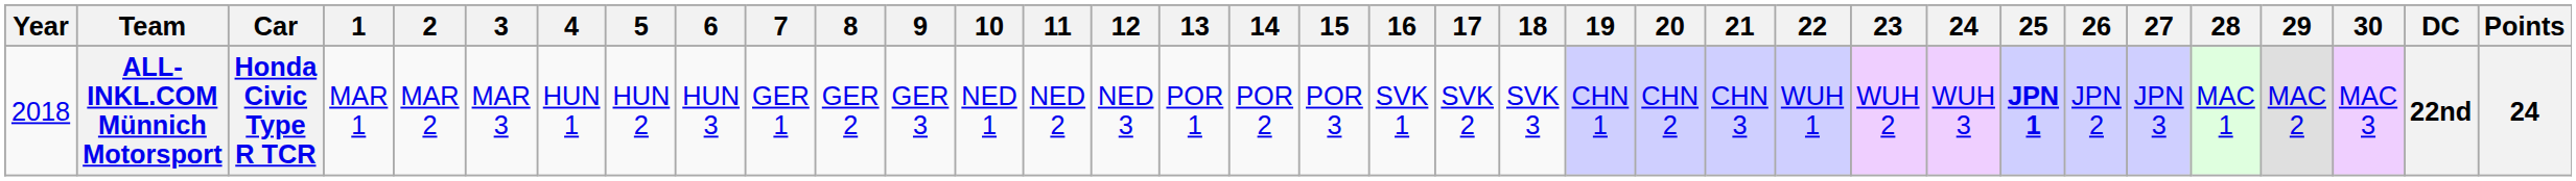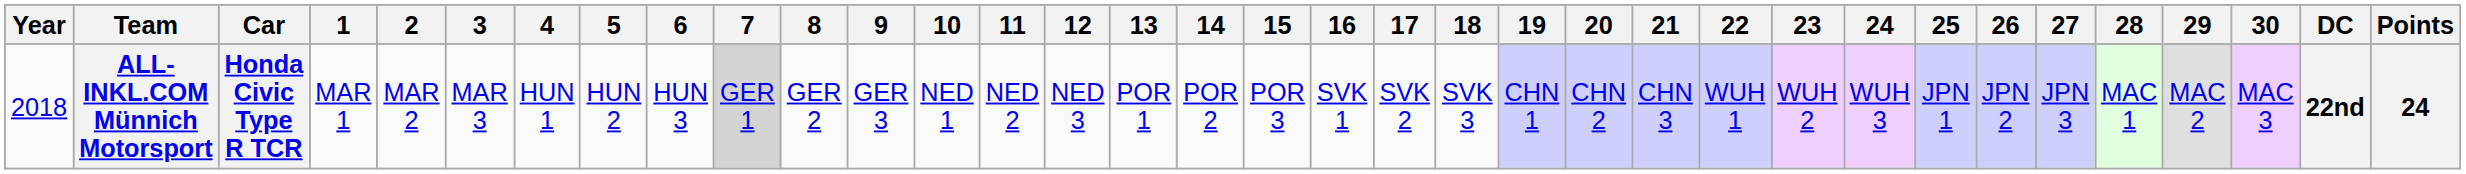row 2 | 7: no background -> lightgrey background
row 2 | 25: bold -> normal
